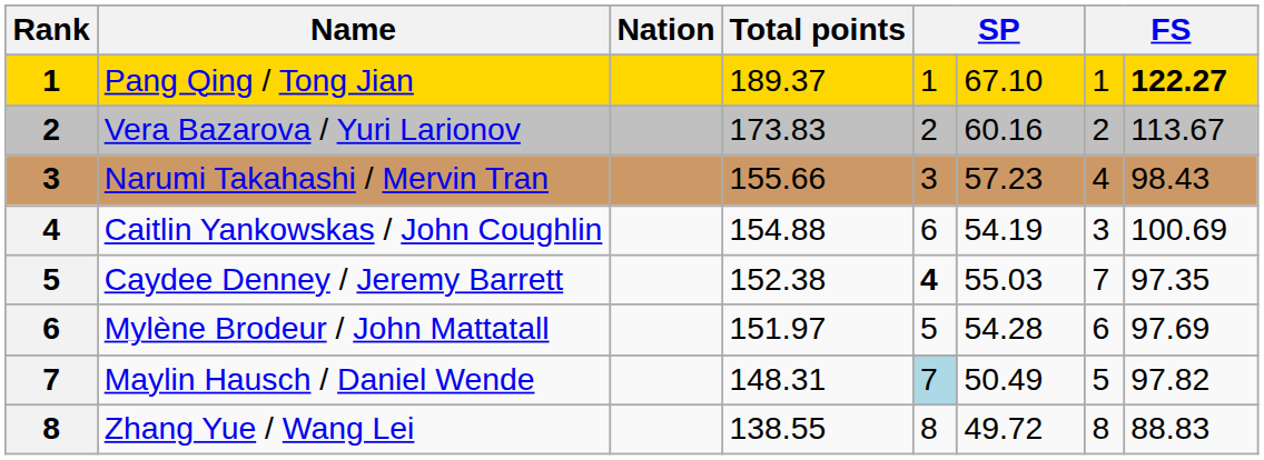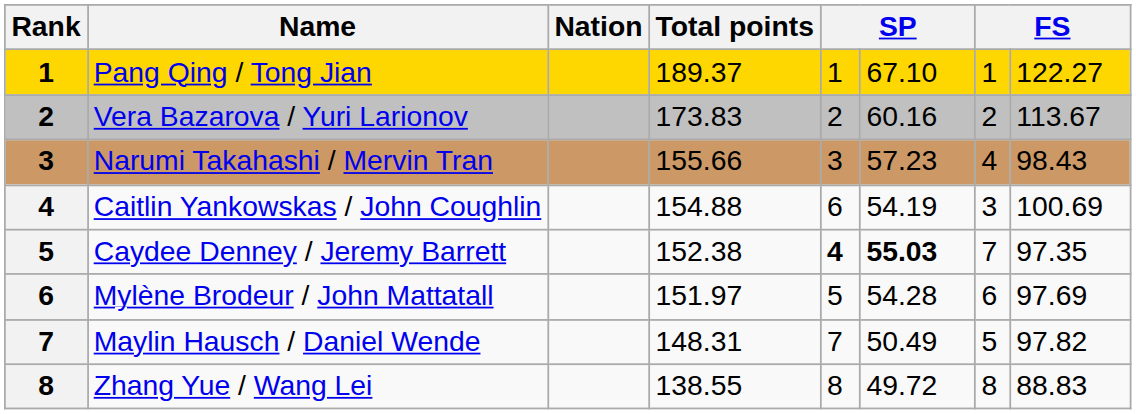Pang Qing / Tong Jian | column 8: bold -> normal
Caydee Denney / Jeremy Barrett | column 6: normal -> bold
Maylin Hausch / Daniel Wende | column 5: lightblue background -> no background
